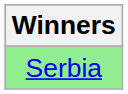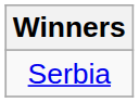row 2 | column 1: lightgreen background -> no background
